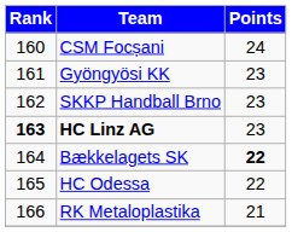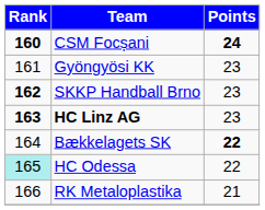CSM Focșani | Rank: normal -> bold
CSM Focșani | Points: normal -> bold
SKKP Handball Brno | Rank: normal -> bold
HC Odessa | Rank: no background -> paleturquoise background
